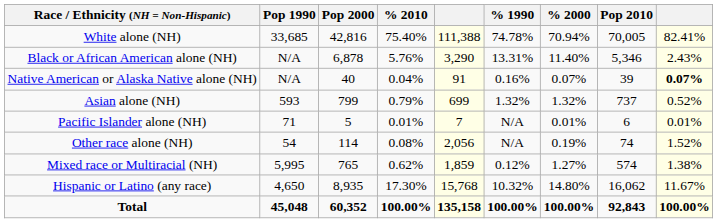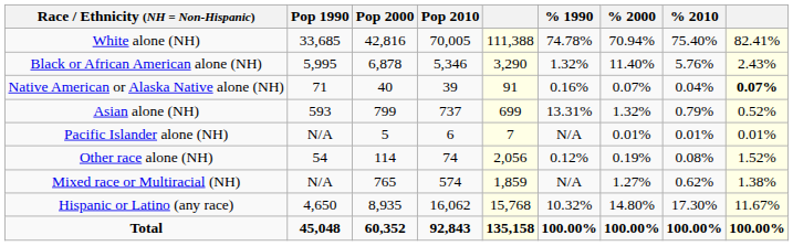columns swapped: Pop 2010 <-> % 2010
Black or African American alone (NH) | Pop 1990: N/A -> 5,995
Black or African American alone (NH) | % 1990: 13.31% -> 1.32%
Native American or Alaska Native alone (NH) | Pop 1990: N/A -> 71
Asian alone (NH) | % 1990: 1.32% -> 13.31%
Pacific Islander alone (NH) | Pop 1990: 71 -> N/A
Other race alone (NH) | % 1990: N/A -> 0.12%
Mixed race or Multiracial (NH) | Pop 1990: 5,995 -> N/A
Mixed race or Multiracial (NH) | % 1990: 0.12% -> N/A
